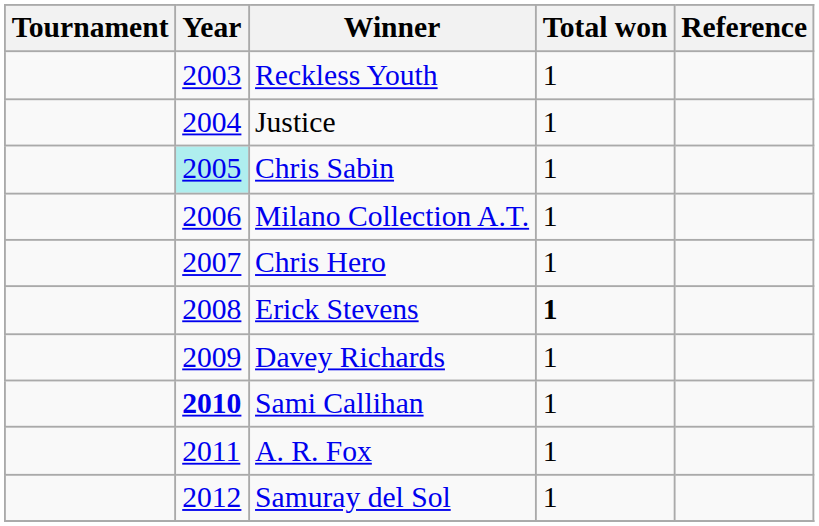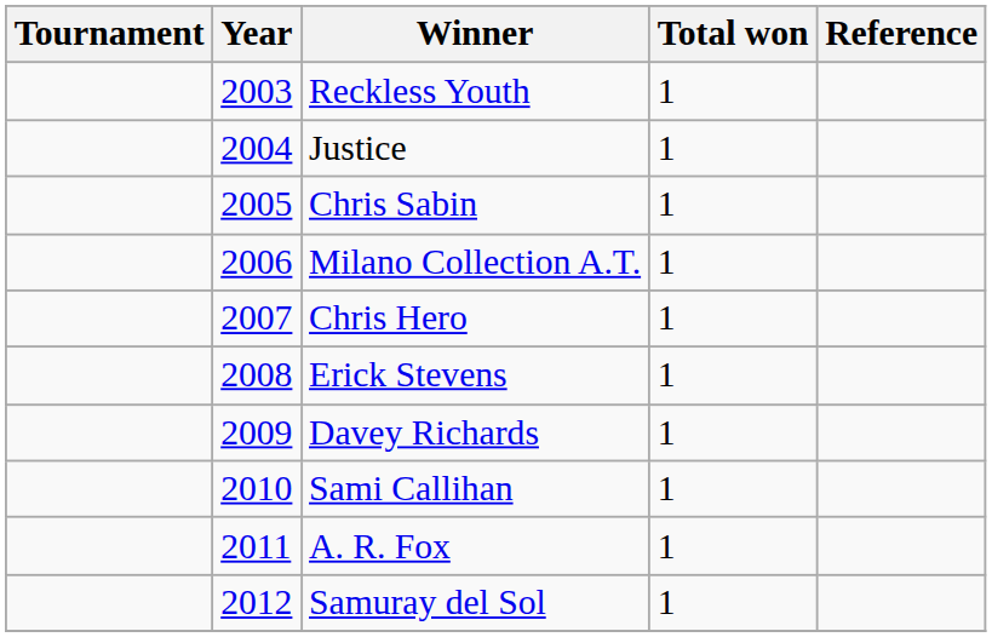Chris Sabin | Year: paleturquoise background -> no background
Erick Stevens | Total won: bold -> normal
Sami Callihan | Year: bold -> normal
